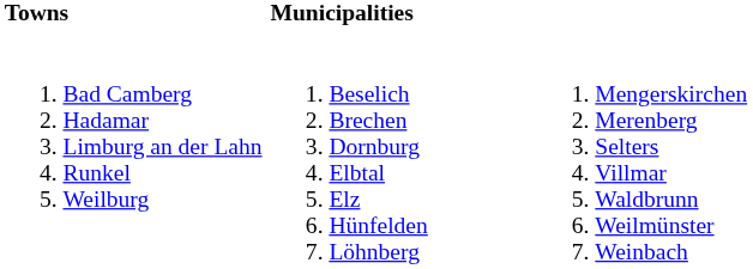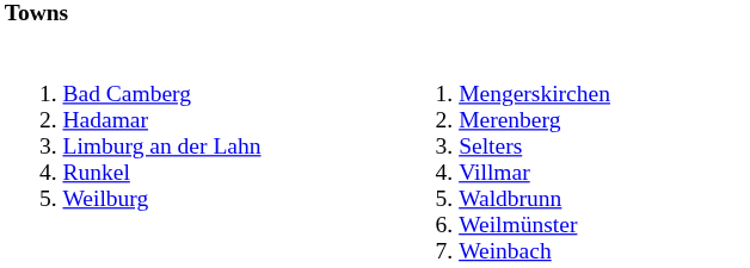- column: Municipalities | Beselich Brechen Dornburg Elbtal Elz Hünfelden Löhnberg
